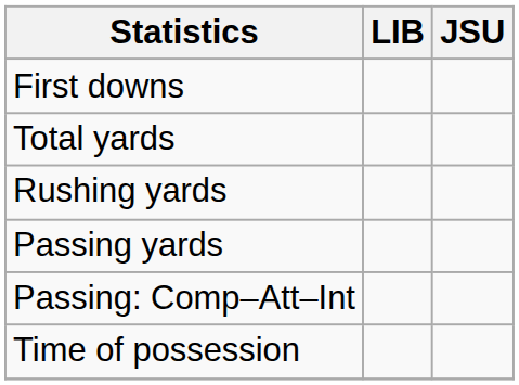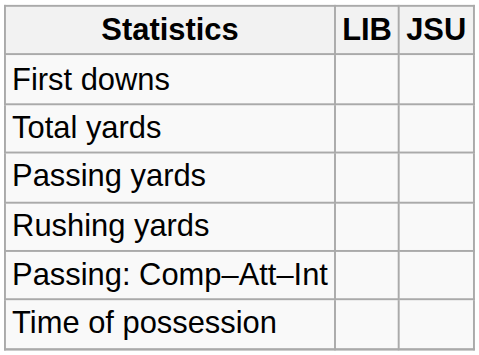rows swapped: Rushing yards <-> Passing yards
